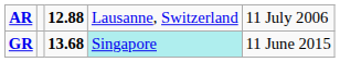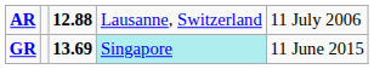GR | column 3: 13.68 -> 13.69
